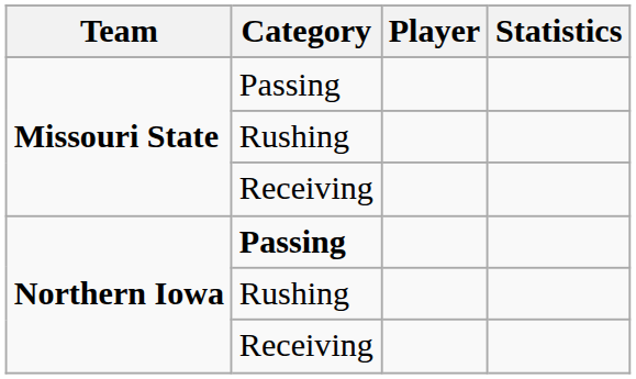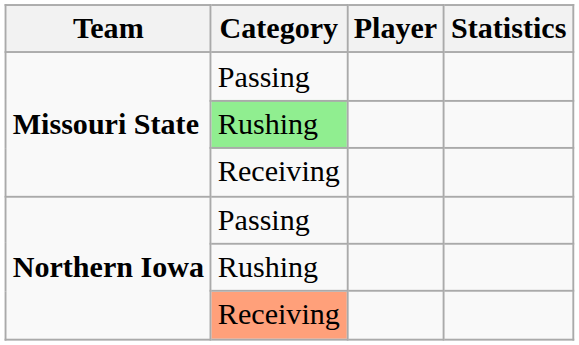Missouri State / Rushing | Category: no background -> lightgreen background
Northern Iowa / Passing | Category: bold -> normal
Northern Iowa / Receiving | Category: no background -> lightsalmon background
